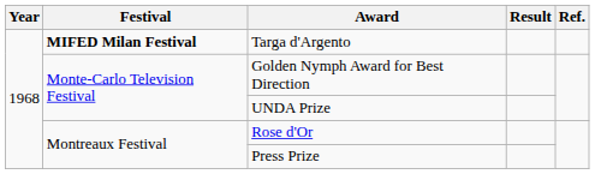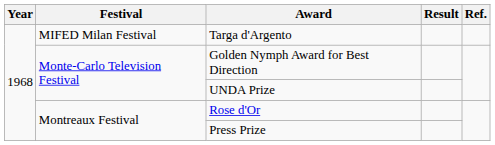Targa d'Argento | Festival: bold -> normal
